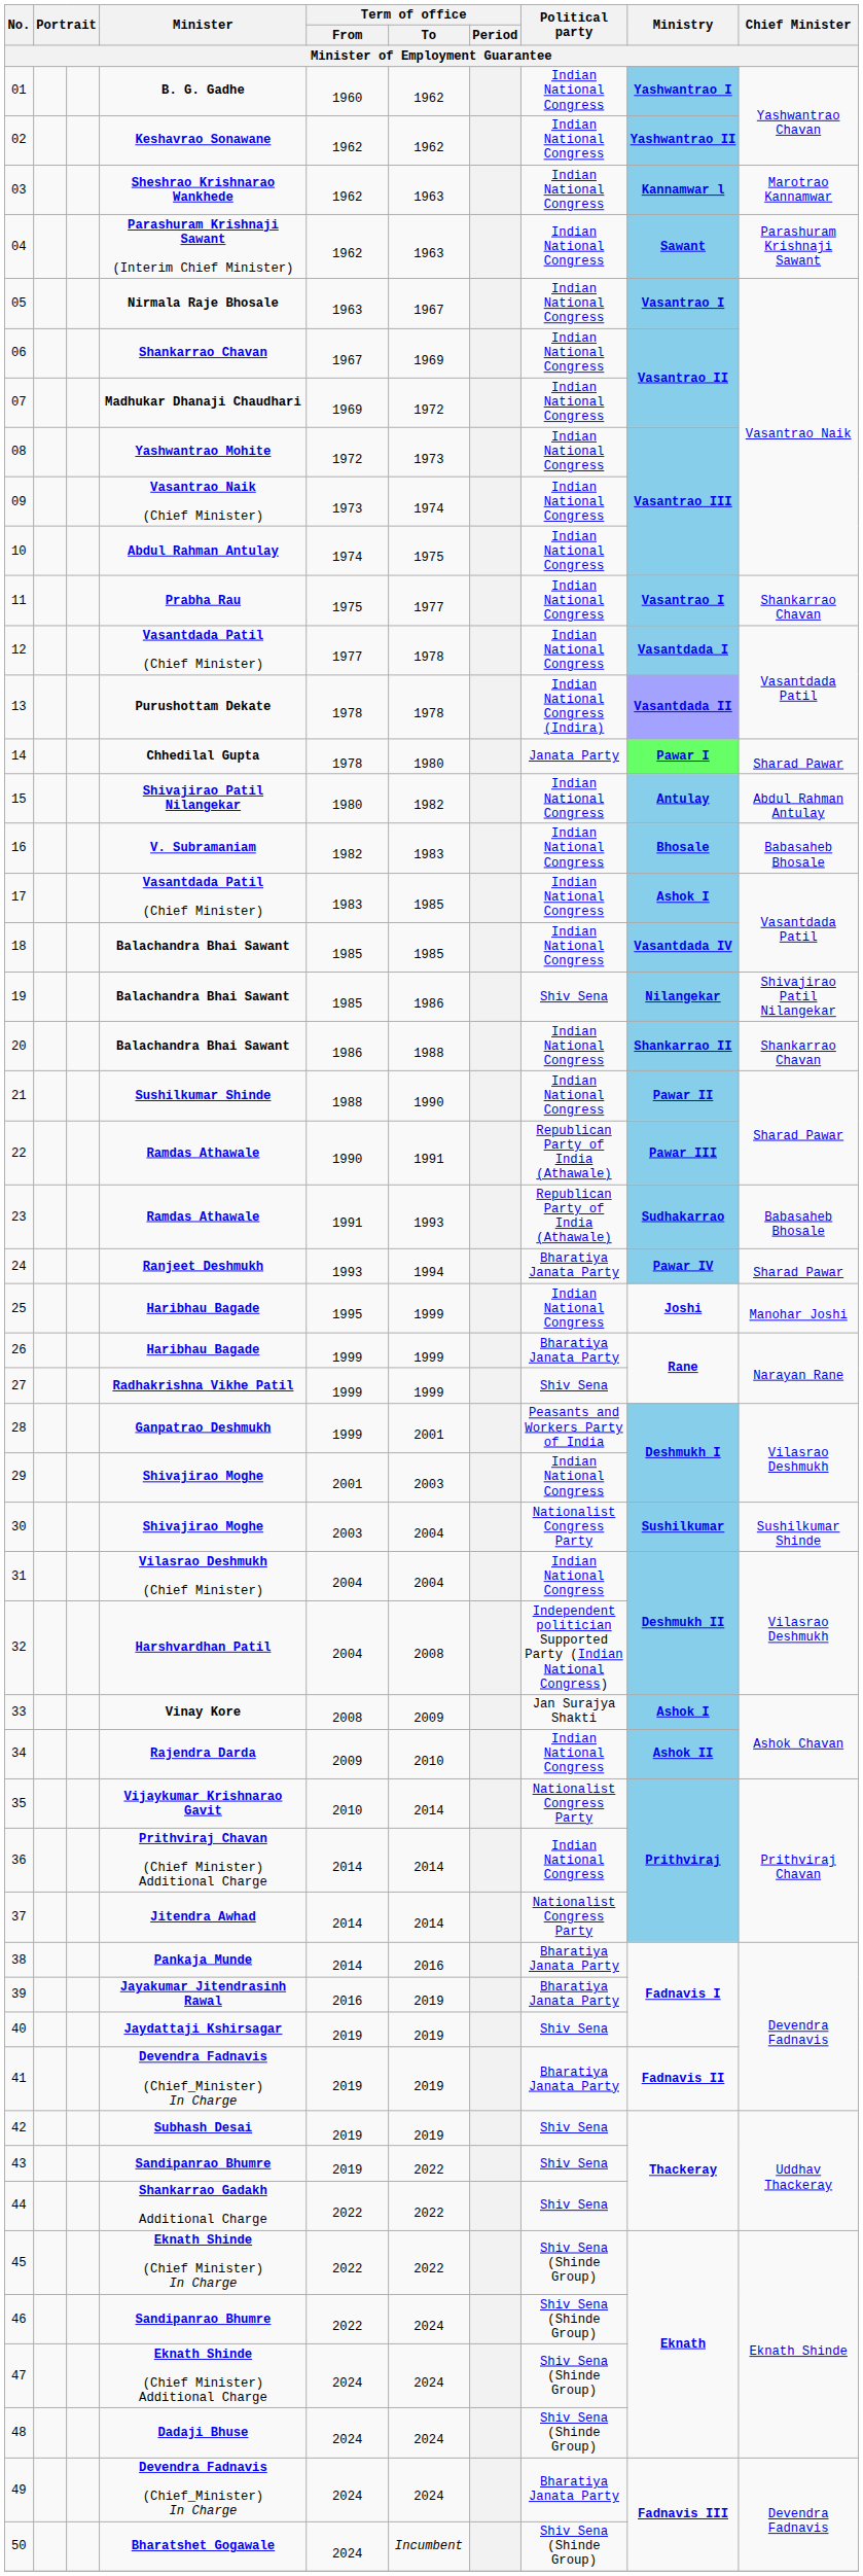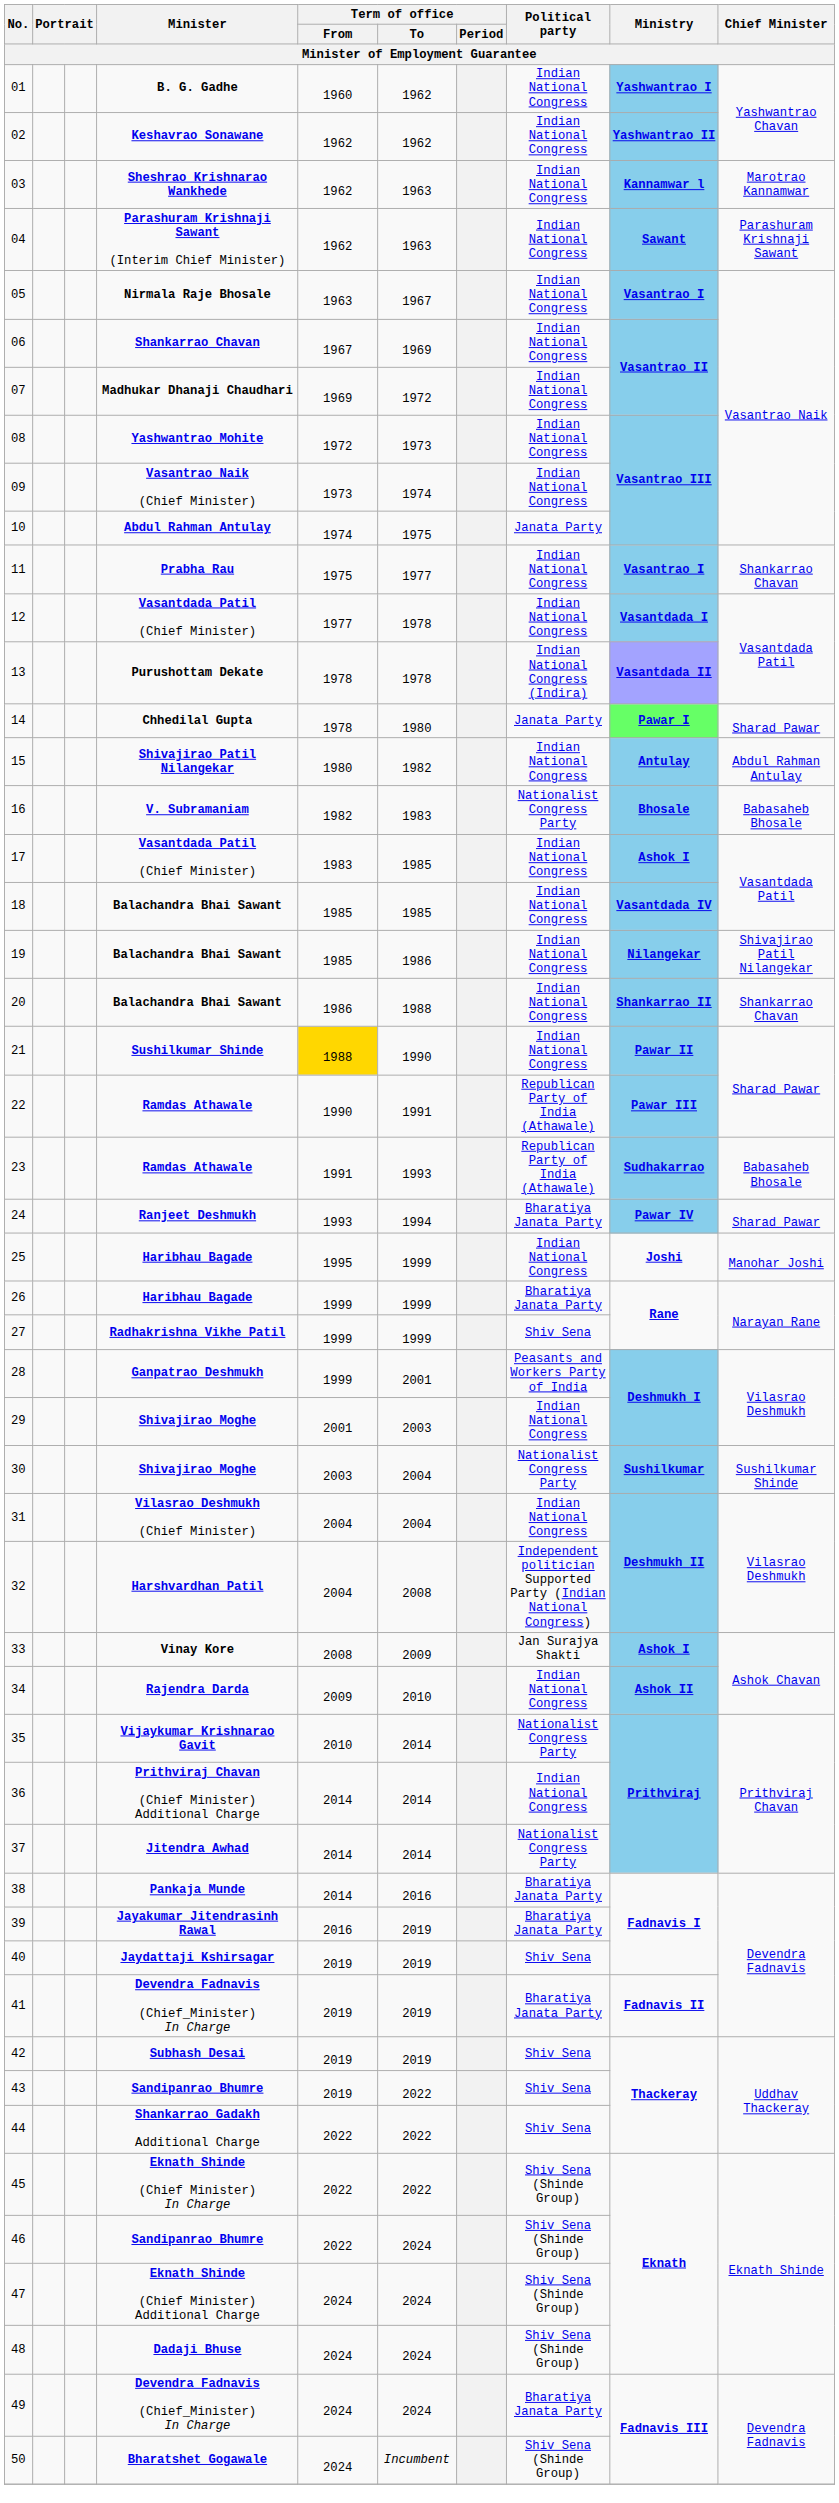10 | Political party: Indian National Congress -> Janata Party
16 | Political party: Indian National Congress -> Nationalist Congress Party
19 | Political party: Shiv Sena -> Indian National Congress
21 | Term of office / From: no background -> gold background
